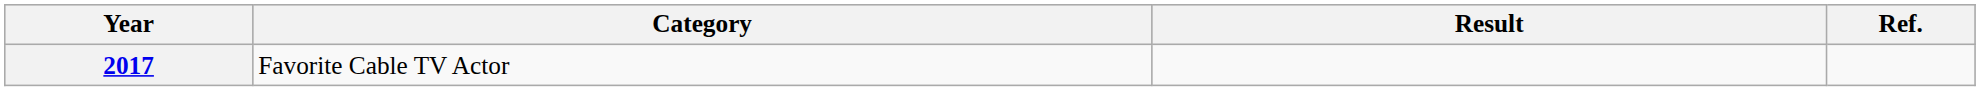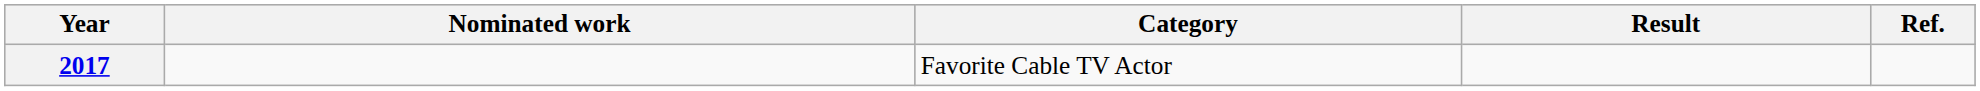+ column: Nominated work
